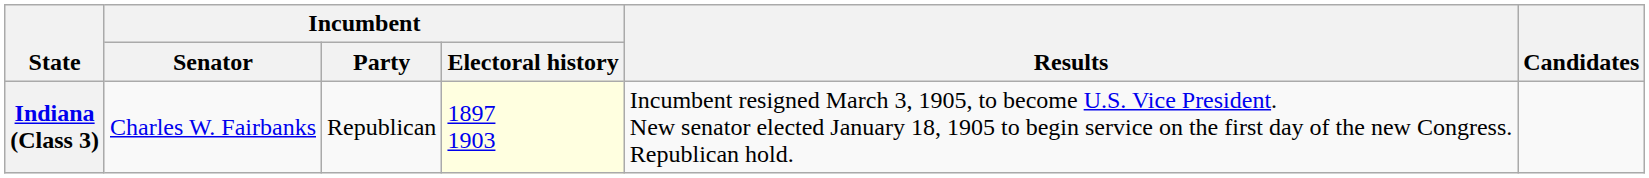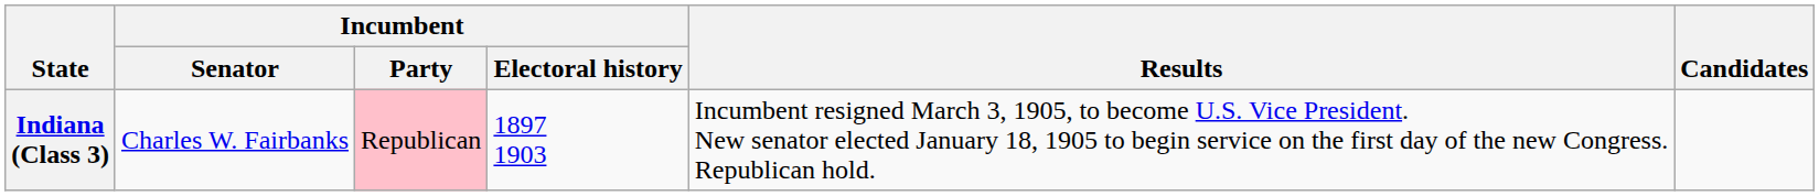Indiana (Class 3) | Incumbent / Party: no background -> pink background
Indiana (Class 3) | Incumbent / Electoral history: lightyellow background -> no background
